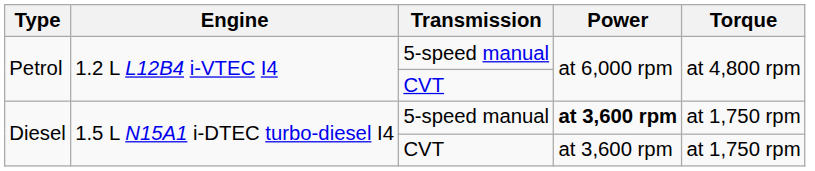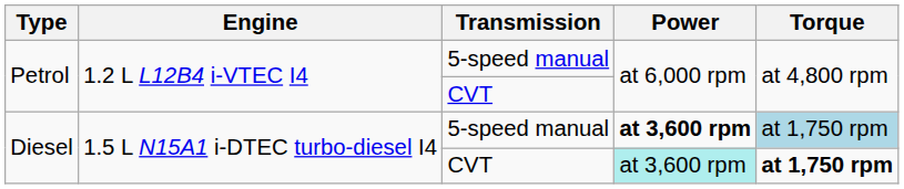Diesel / 5-speed manual | Torque: no background -> lightblue background
Diesel / CVT | Power: no background -> paleturquoise background
Diesel / CVT | Torque: normal -> bold
